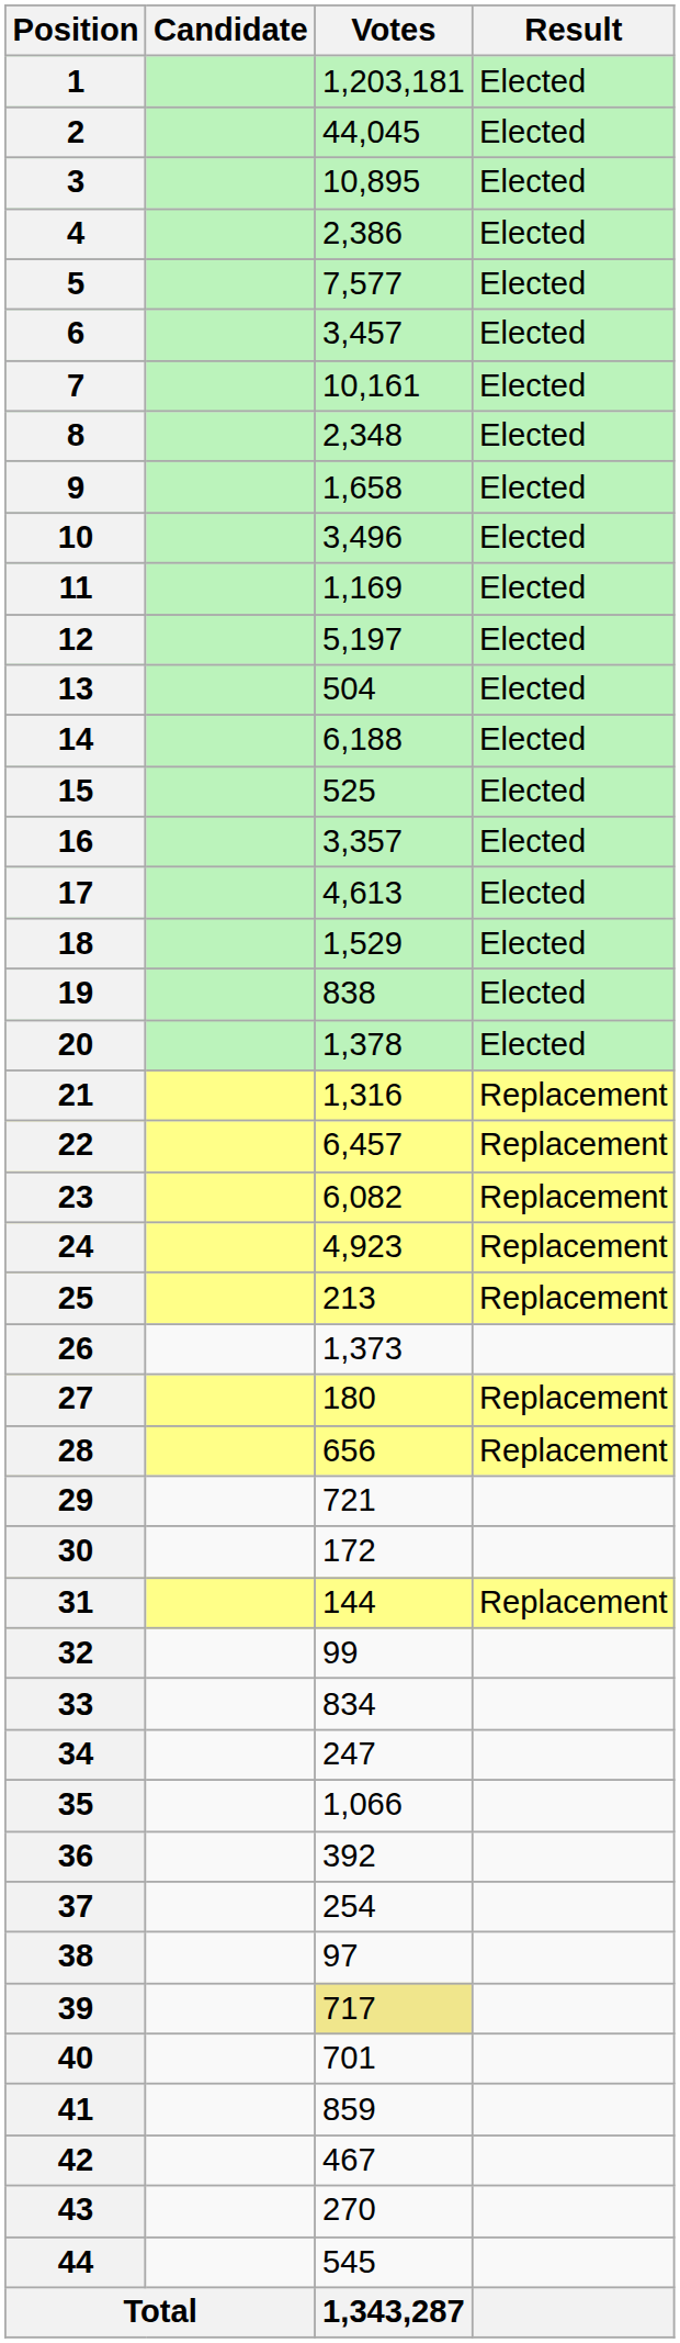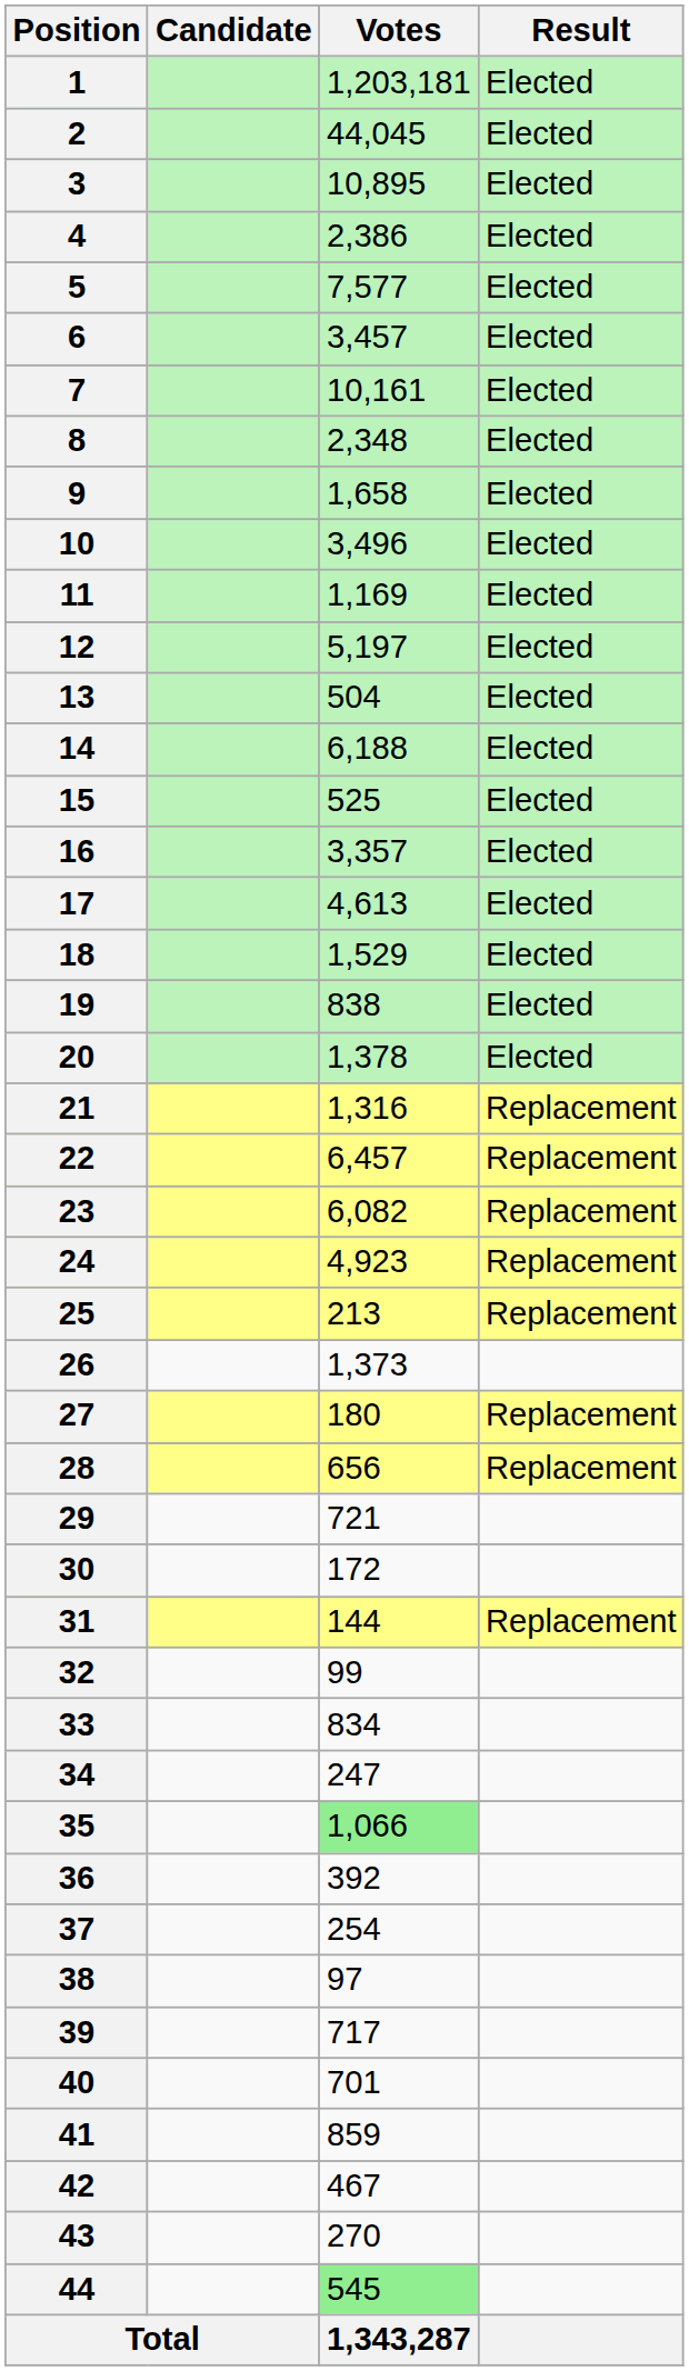35 | Votes: no background -> lightgreen background
39 | Votes: khaki background -> no background
44 | Votes: no background -> lightgreen background
